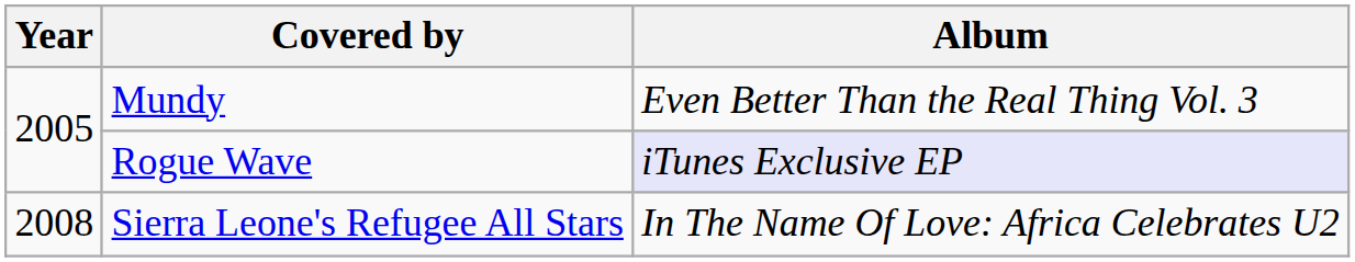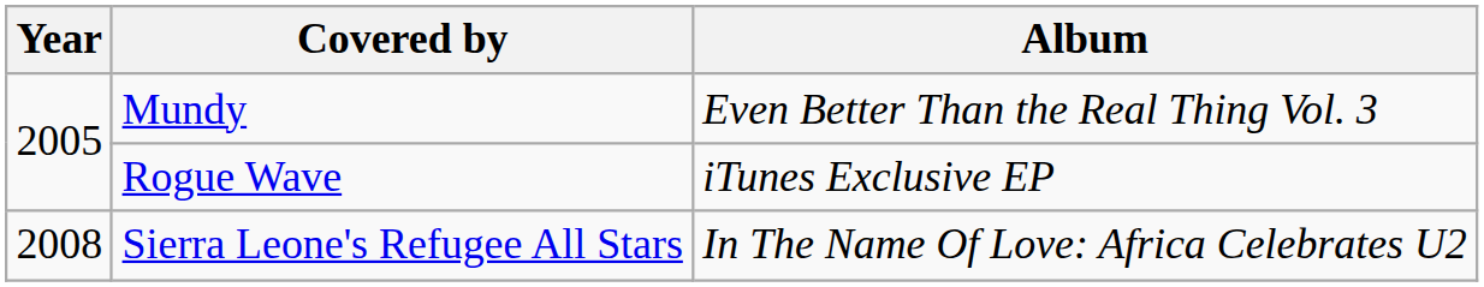Rogue Wave | Album: lavender background -> no background
